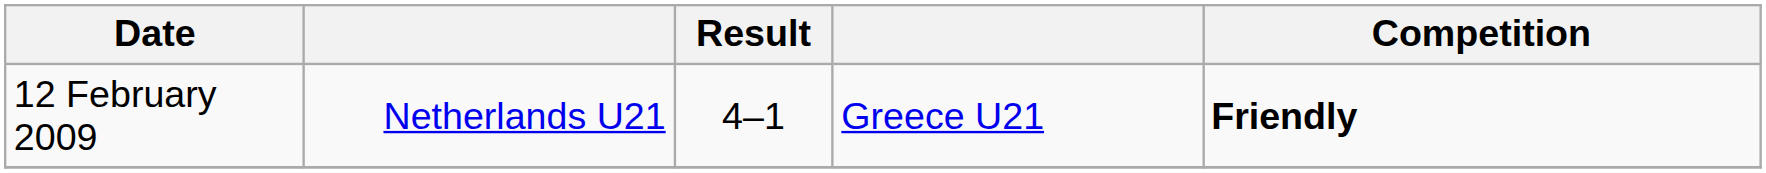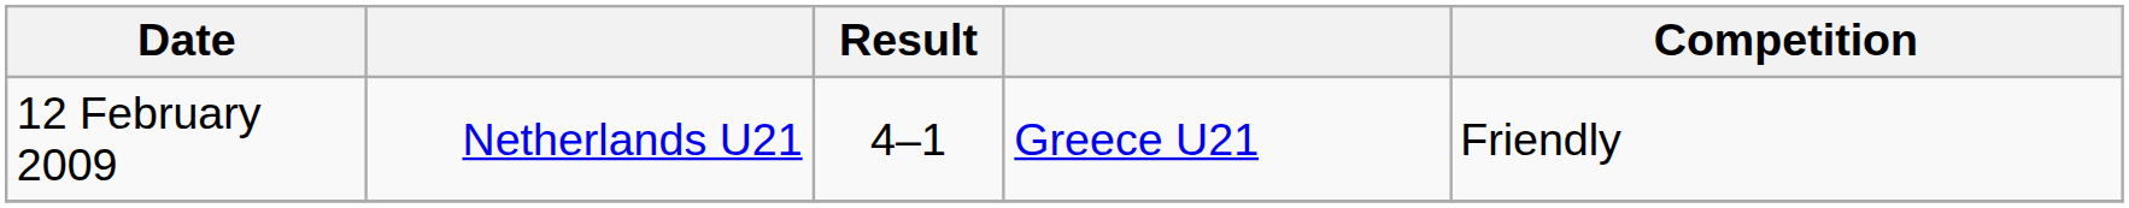12 February 2009 | Competition: bold -> normal
